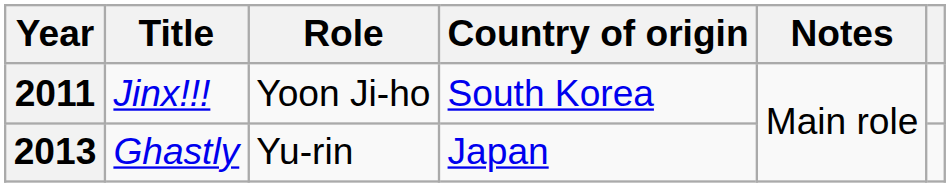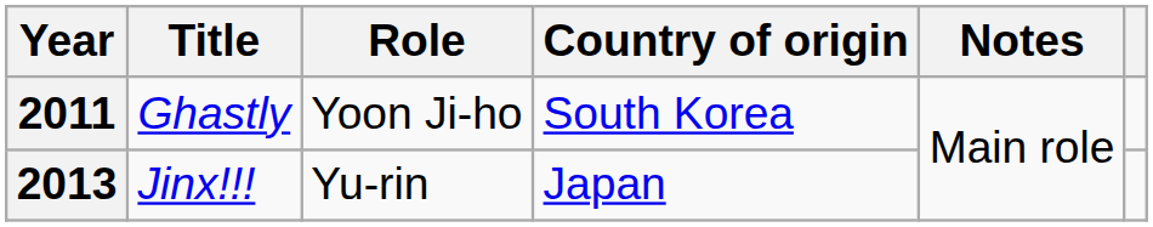2011 | Title: Jinx!!! -> Ghastly
2013 | Title: Ghastly -> Jinx!!!
